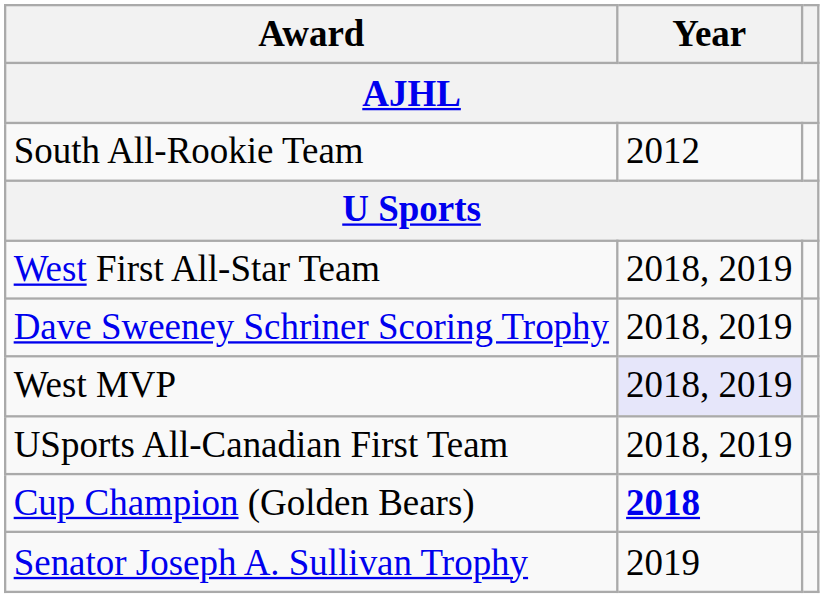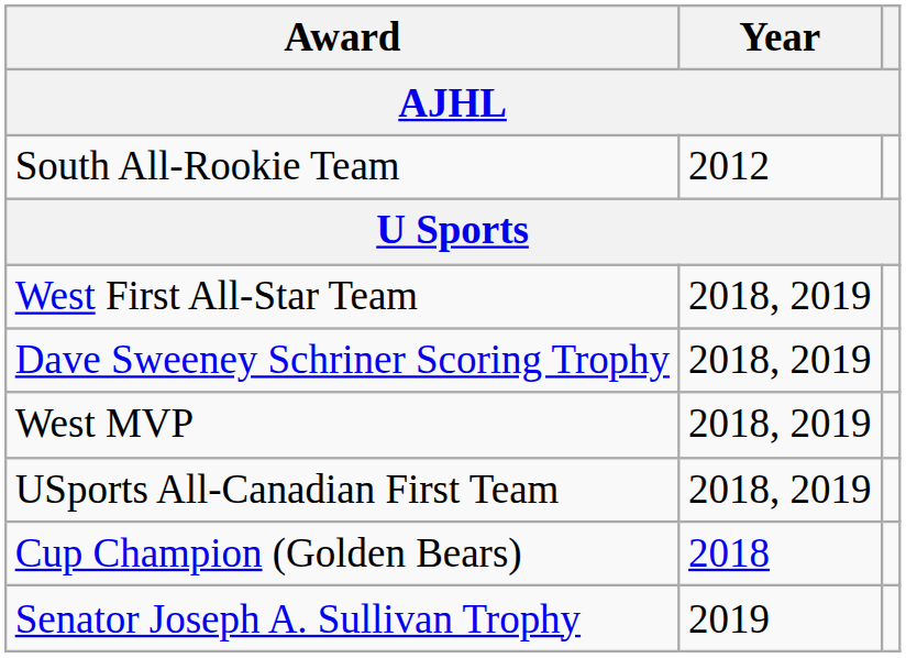West MVP | Year: lavender background -> no background
Cup Champion (Golden Bears) | Year: bold -> normal
